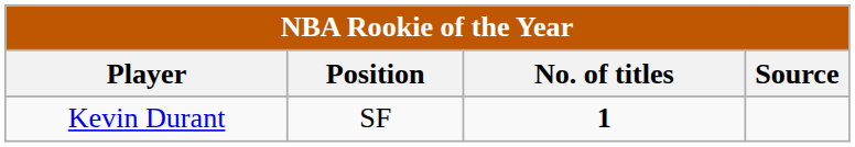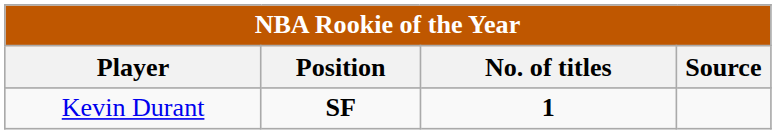Kevin Durant | Position: normal -> bold
